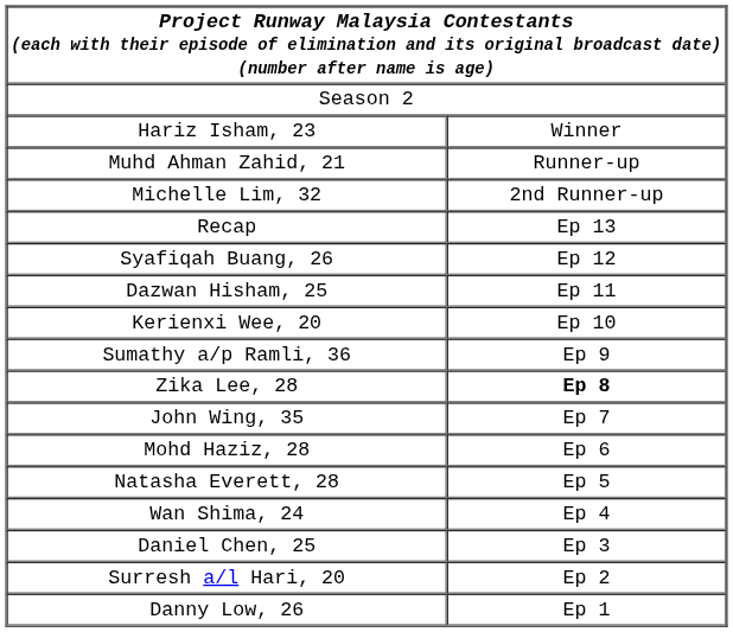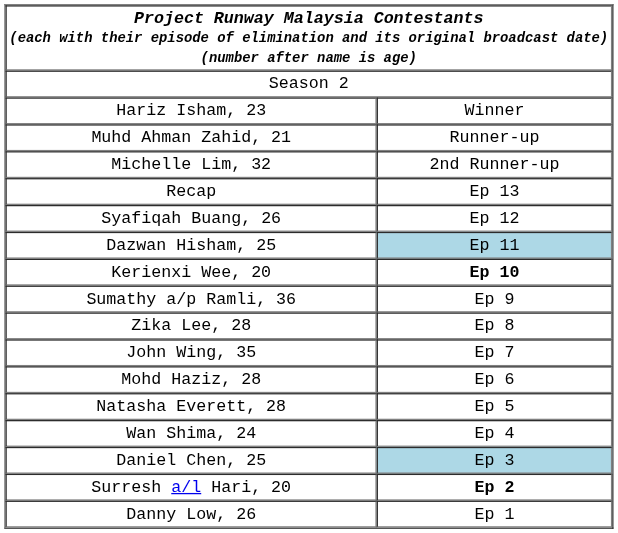Dazwan Hisham, 25 | column 2: no background -> lightblue background
Kerienxi Wee, 20 | column 2: normal -> bold
Zika Lee, 28 | column 2: bold -> normal
Daniel Chen, 25 | column 2: no background -> lightblue background
Surresh a/l Hari, 20 | column 2: normal -> bold
